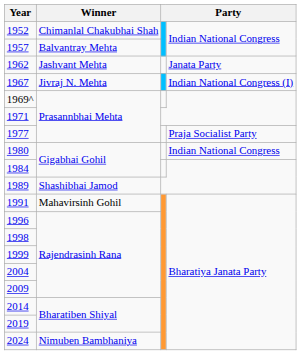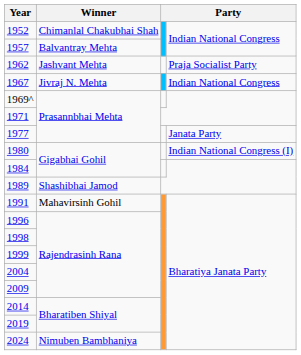1962 | column 4: Janata Party -> Praja Socialist Party
1967 | column 4: Indian National Congress (I) -> Indian National Congress
1977 | column 4: Praja Socialist Party -> Janata Party
1980 | column 4: Indian National Congress -> Indian National Congress (I)
